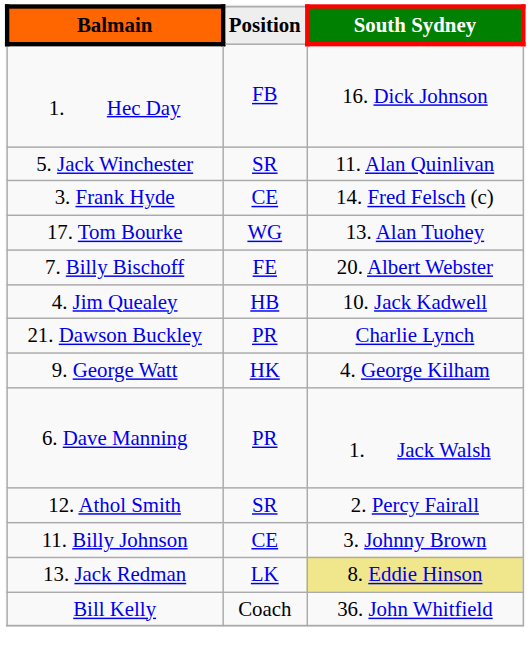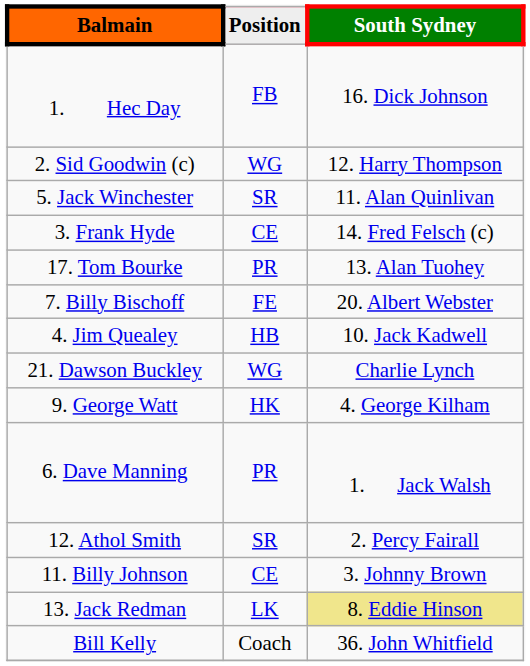+ row: 2. Sid Goodwin (c) | WG | 12. Harry Thompson
17. Tom Bourke | Position: WG -> PR
21. Dawson Buckley | Position: PR -> WG
